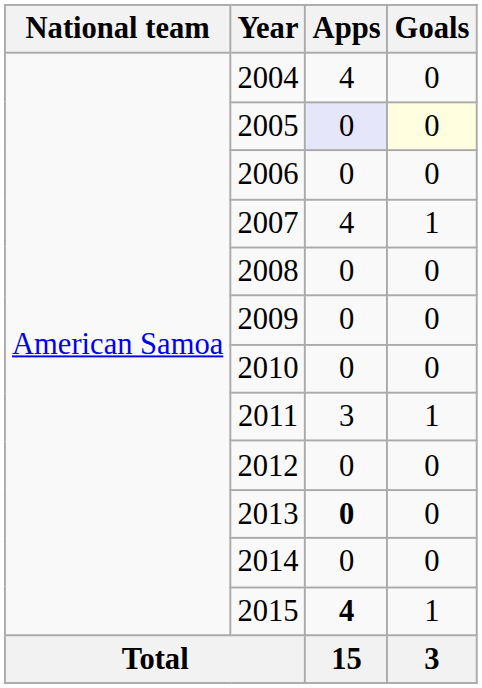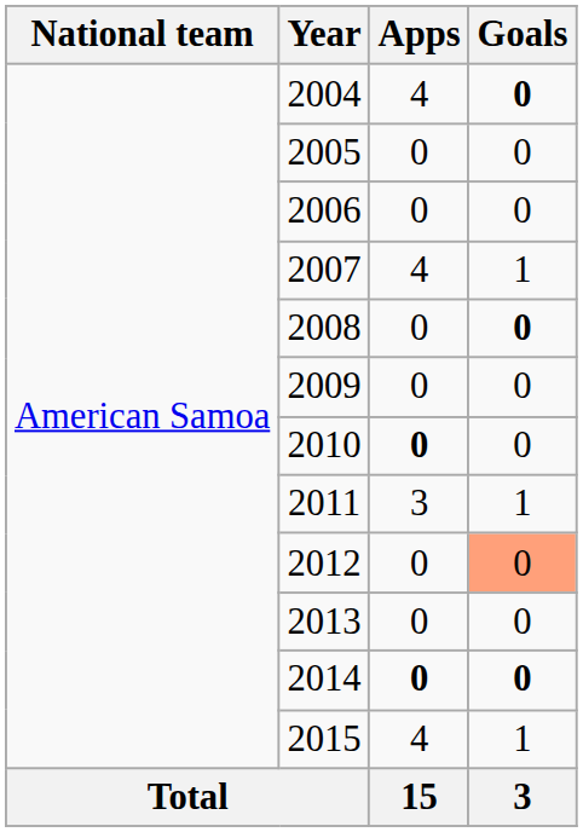2004 | Goals: normal -> bold
2005 | Apps: lavender background -> no background
2005 | Goals: lightyellow background -> no background
2008 | Goals: normal -> bold
2010 | Apps: normal -> bold
2012 | Goals: no background -> lightsalmon background
2013 | Apps: bold -> normal
2014 | Apps: normal -> bold
2014 | Goals: normal -> bold
2015 | Apps: bold -> normal
